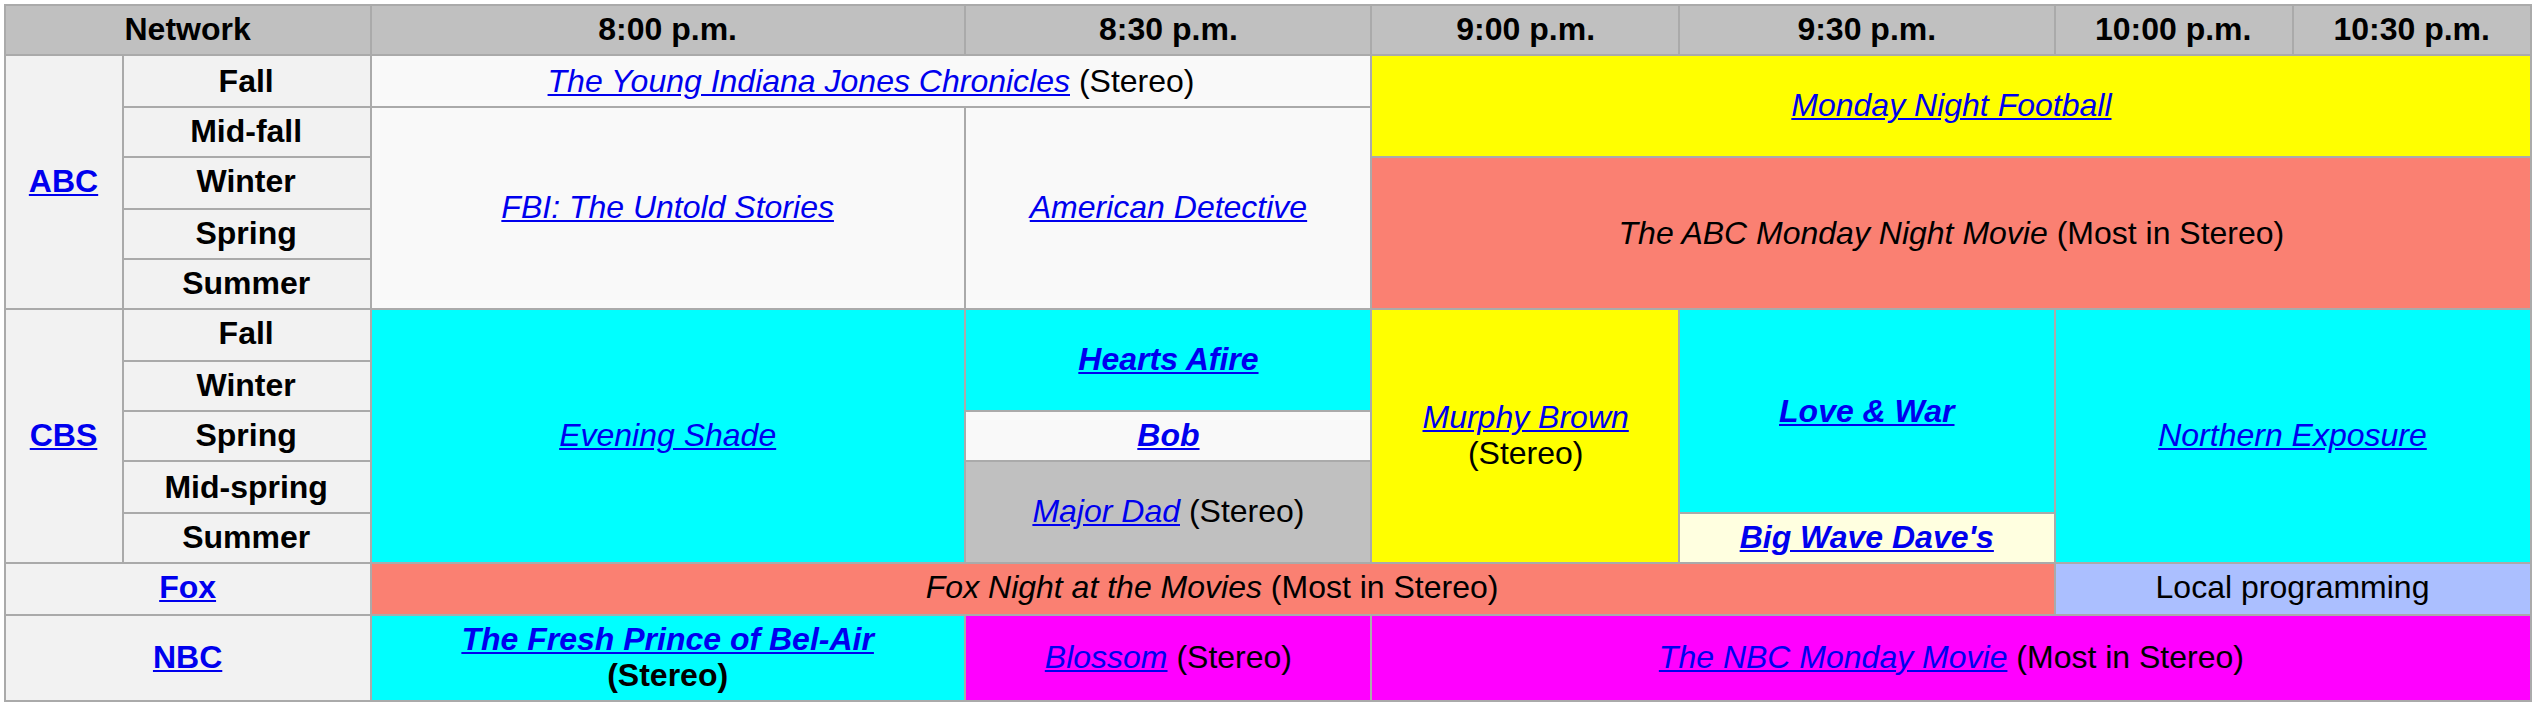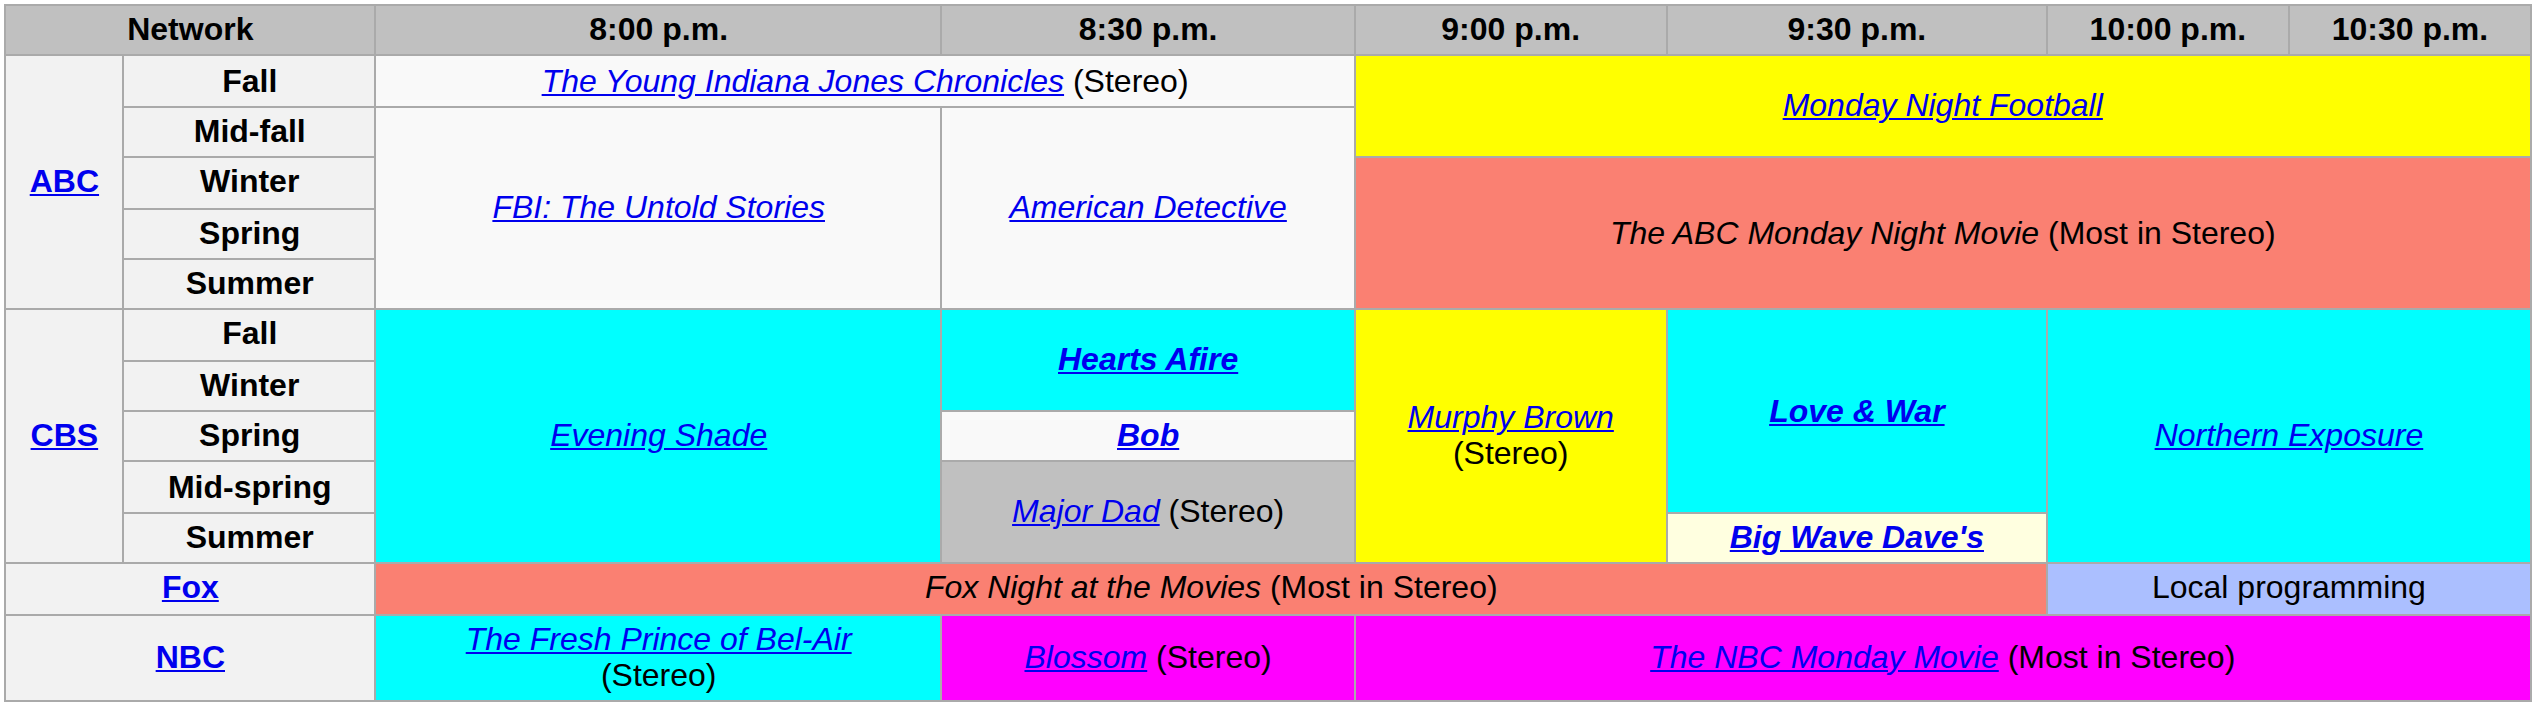NBC | 8:00 p.m.: bold -> normal
